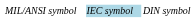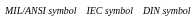MIL/ANSI symbol | column 2: lightblue background -> no background
